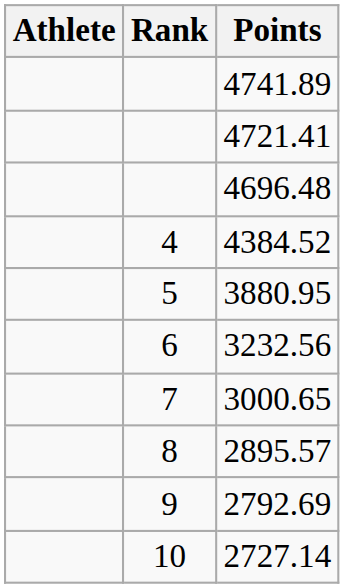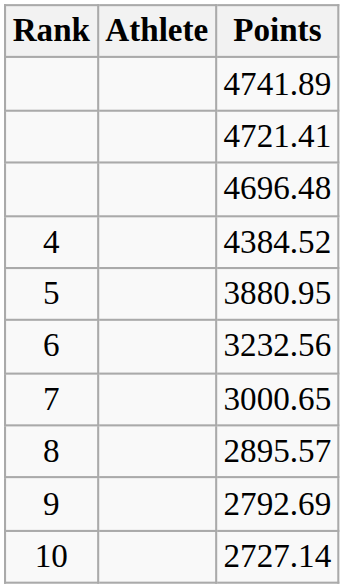columns swapped: Rank <-> Athlete
